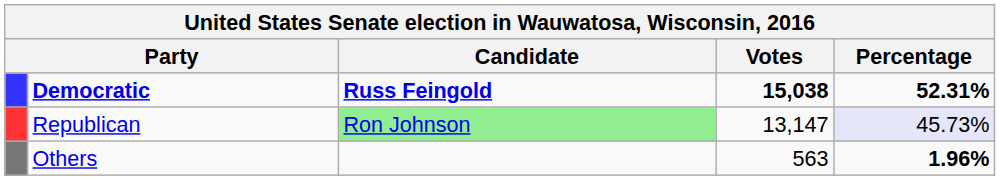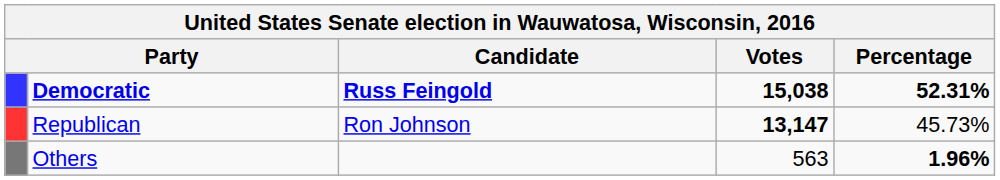Republican | Candidate: lightgreen background -> no background
Republican | Votes: normal -> bold
Republican | Percentage: lavender background -> no background
